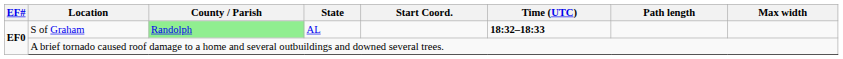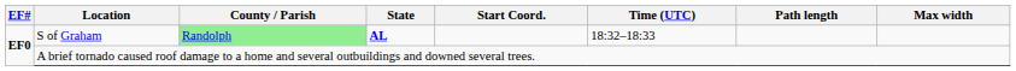S of Graham | State: normal -> bold
S of Graham | Time (UTC): bold -> normal
